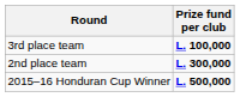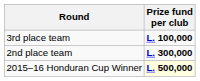2015–16 Honduran Cup Winner | Prize fund per club: no background -> lightyellow background
